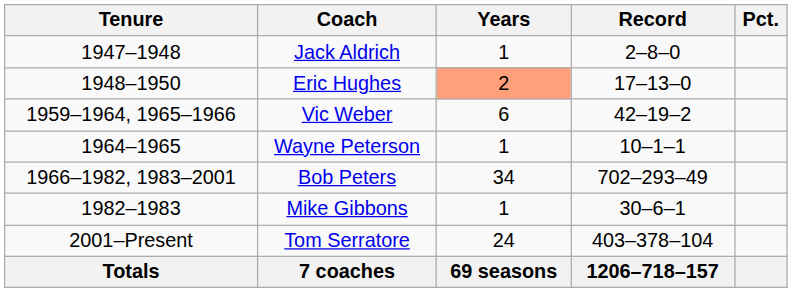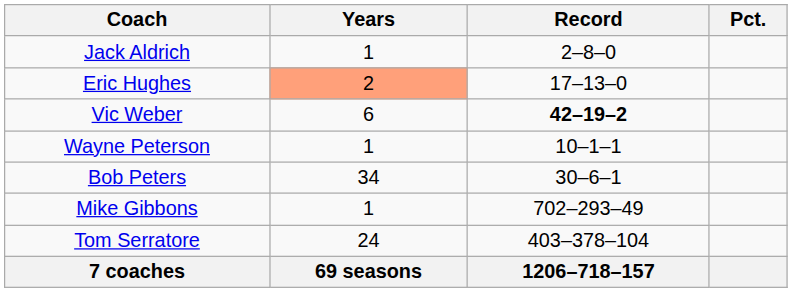- column: Tenure | 1947–1948 | 1948–1950 | 1959–1964, 1965–1966 | 1964–1965 | 1966–1982, 1983–2001 | 1982–1983 | 2001–Present | Totals
Vic Weber | Record: normal -> bold
Bob Peters | Record: 702–293–49 -> 30–6–1
Mike Gibbons | Record: 30–6–1 -> 702–293–49
